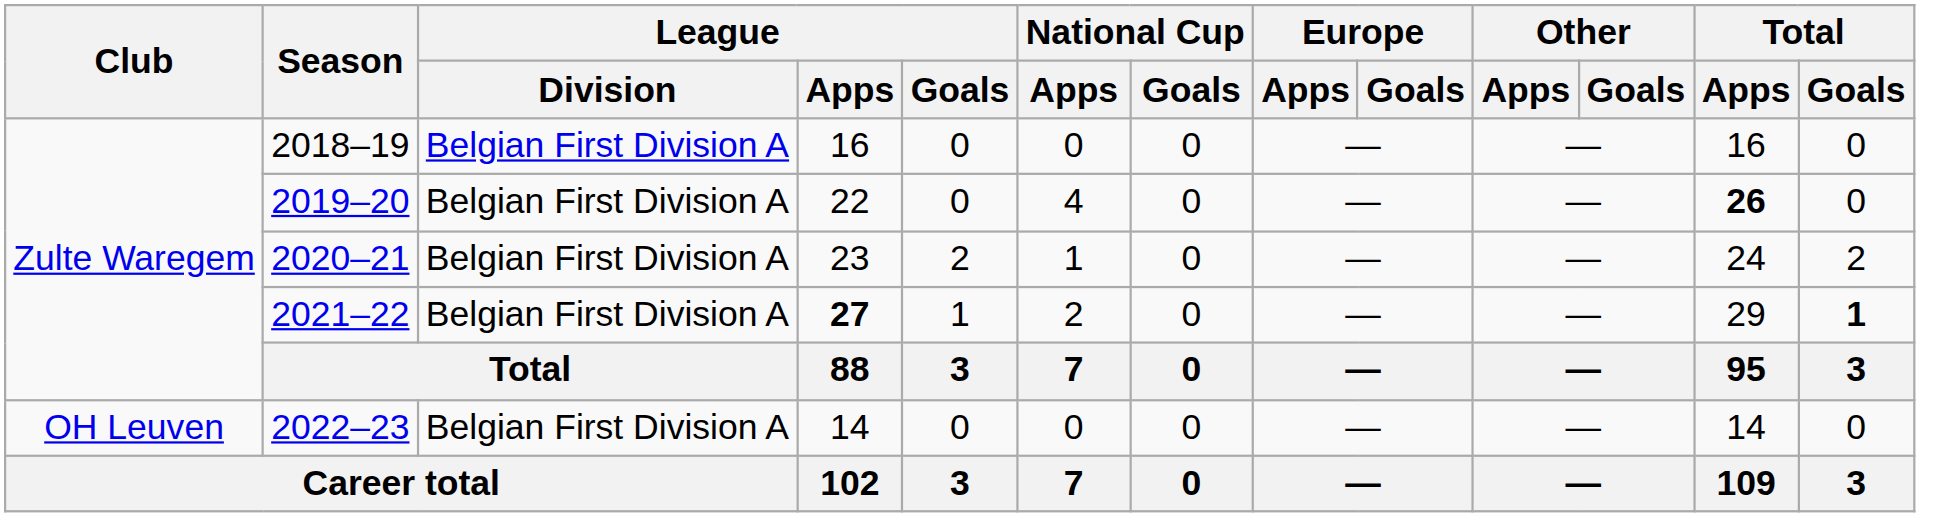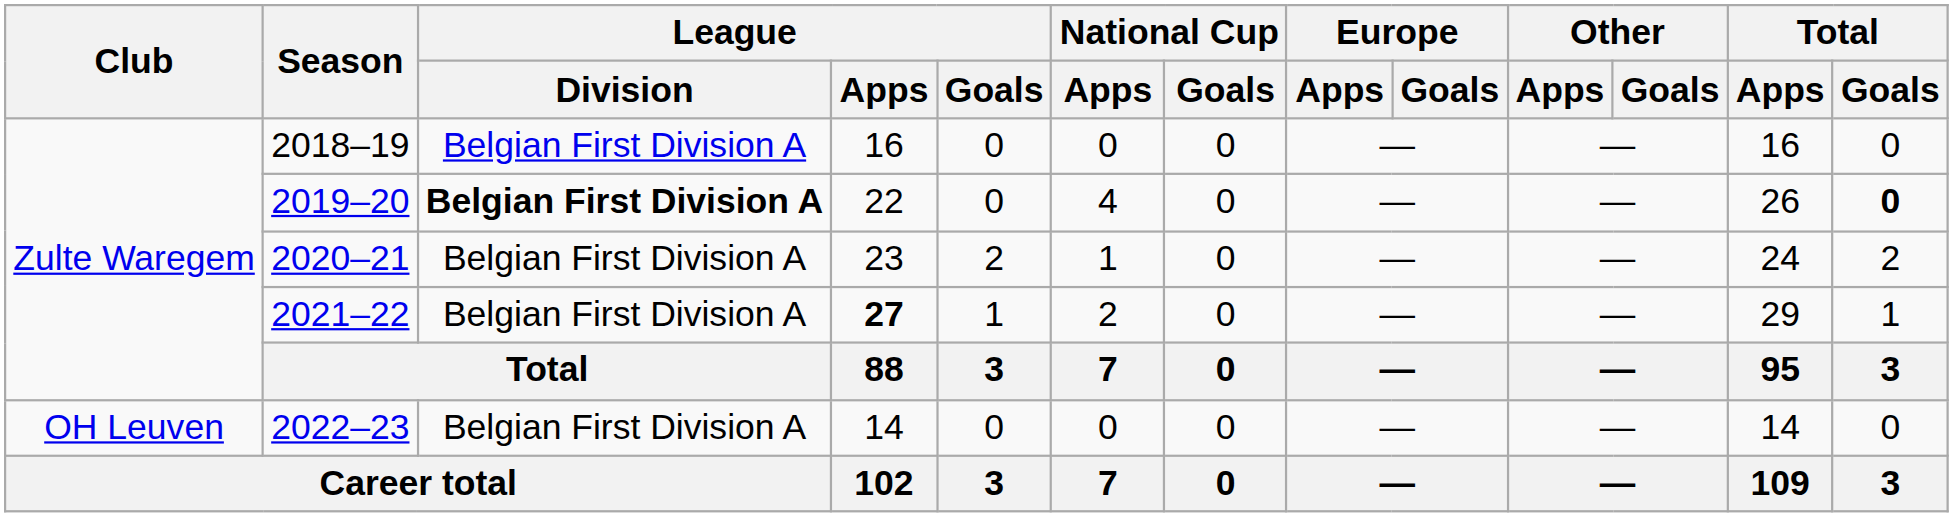2019–20 | League / Division: normal -> bold
2019–20 | Total / Apps: bold -> normal
2019–20 | Total / Goals: normal -> bold
2021–22 | Total / Goals: bold -> normal
